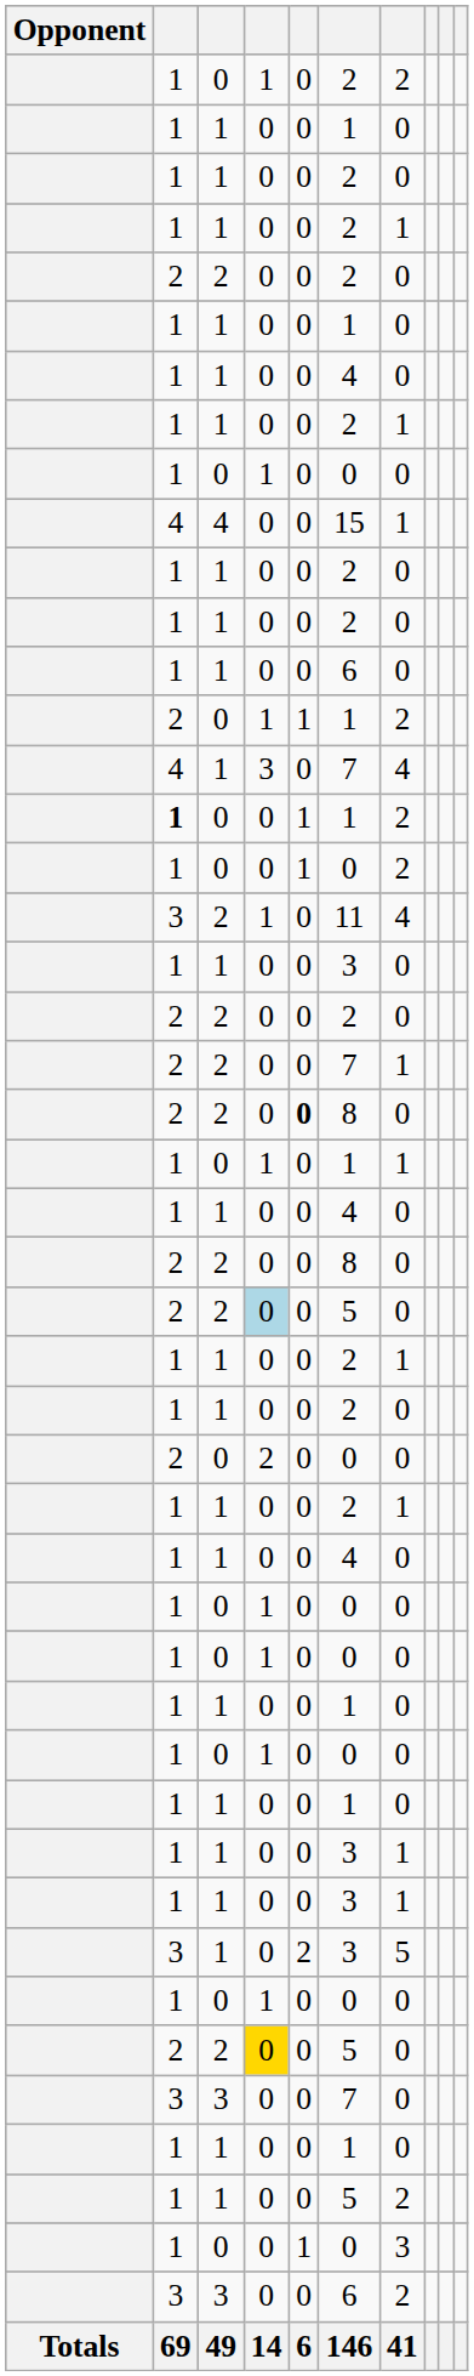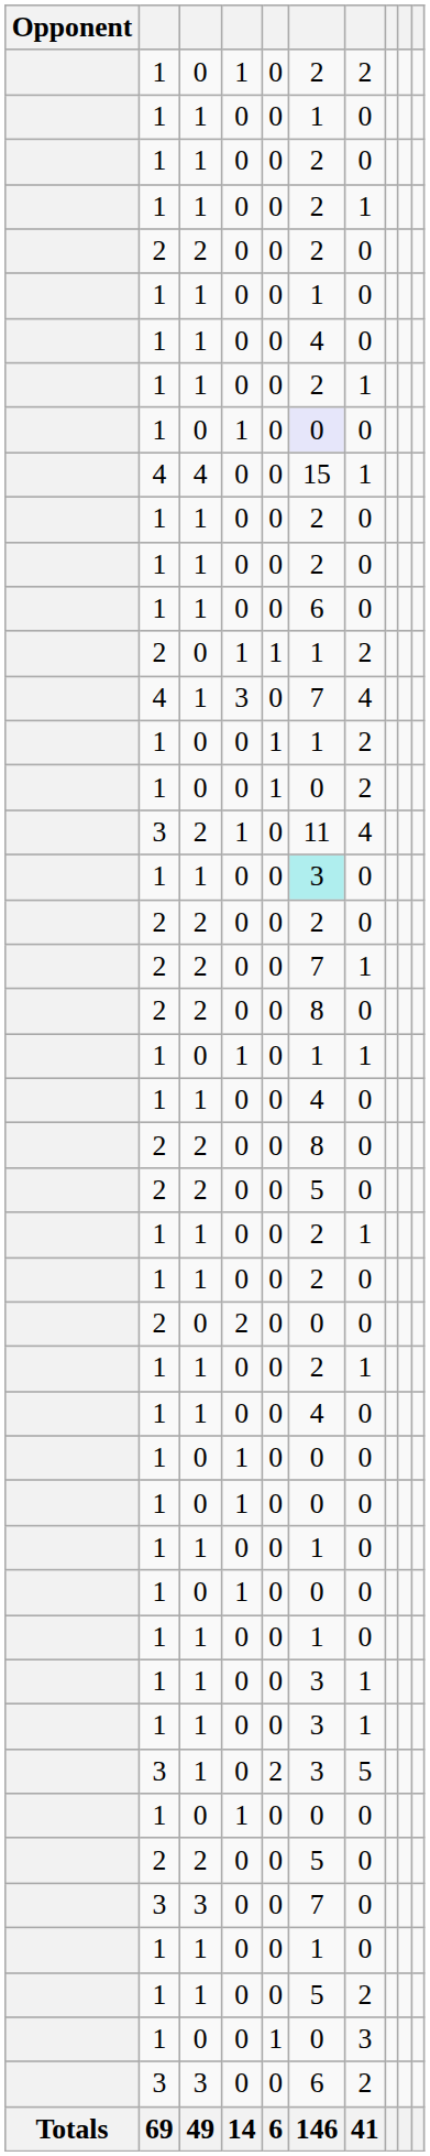row 10 | column 6: no background -> lavender background
row 17 | column 2: bold -> normal
row 20 | column 6: no background -> paleturquoise background
row 23 | column 5: bold -> normal
row 27 | column 4: lightblue background -> no background
row 42 | column 4: gold background -> no background
